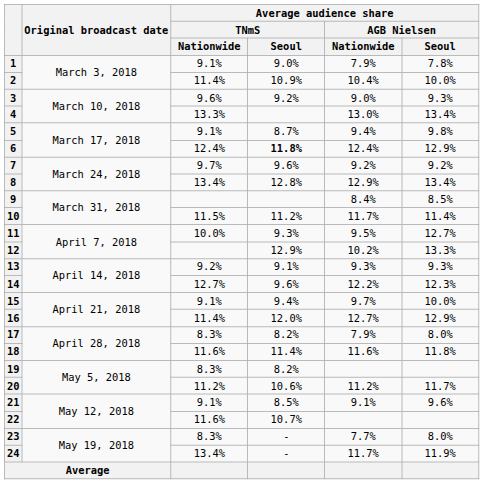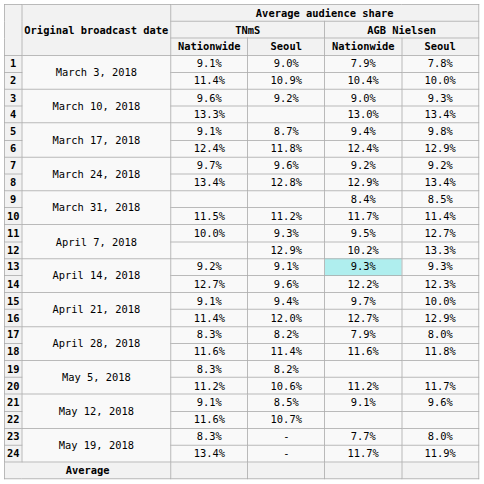6 | Average audience share / TNmS / Seoul: bold -> normal
13 | Average audience share / AGB Nielsen / Nationwide: no background -> paleturquoise background
